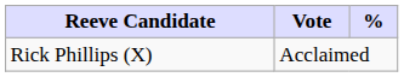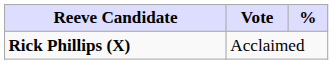Rick Phillips (X) | Reeve Candidate: normal -> bold
